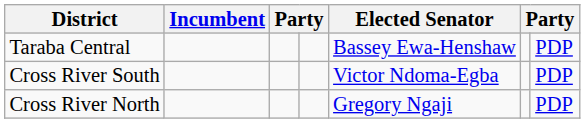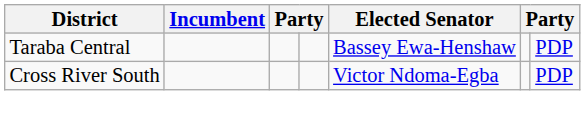- row: Cross River North | Gregory Ngaji | PDP
